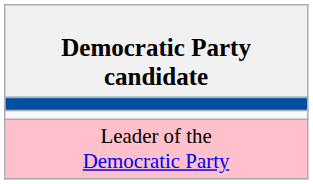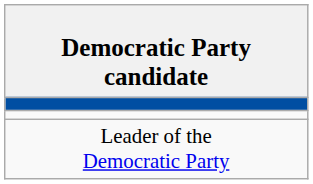Leader of the Democratic Party | column 1: pink background -> no background
